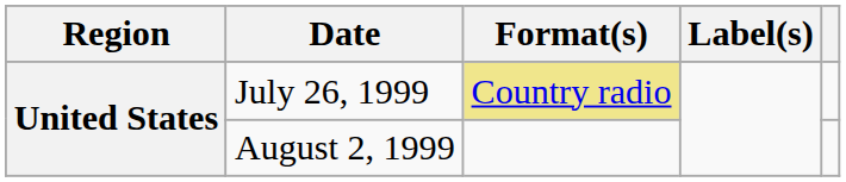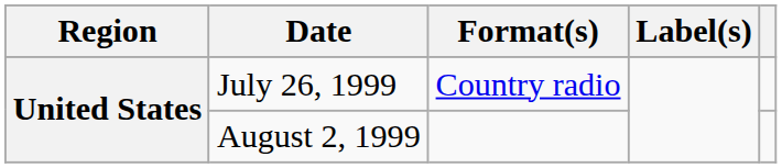July 26, 1999 | Format(s): khaki background -> no background
